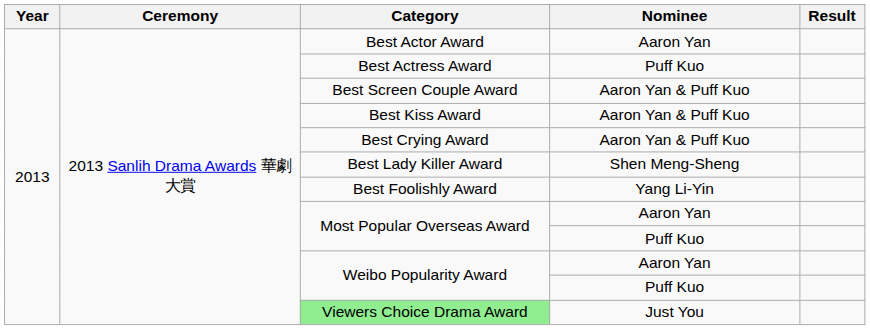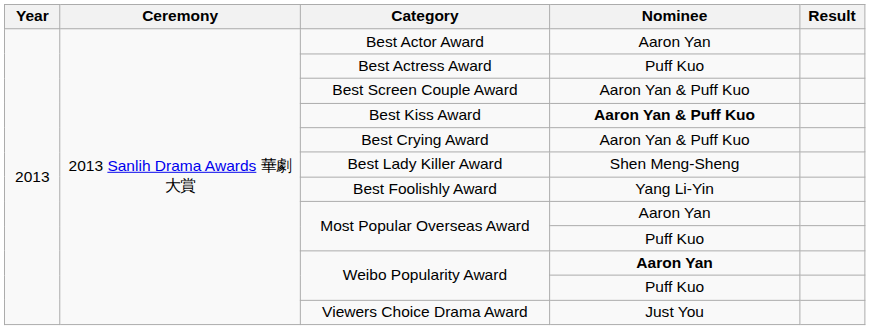Best Kiss Award | Nominee: normal -> bold
Weibo Popularity Award / Aaron Yan | Nominee: normal -> bold
Viewers Choice Drama Award | Category: lightgreen background -> no background
